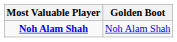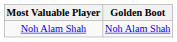row 2 | Most Valuable Player: bold -> normal
